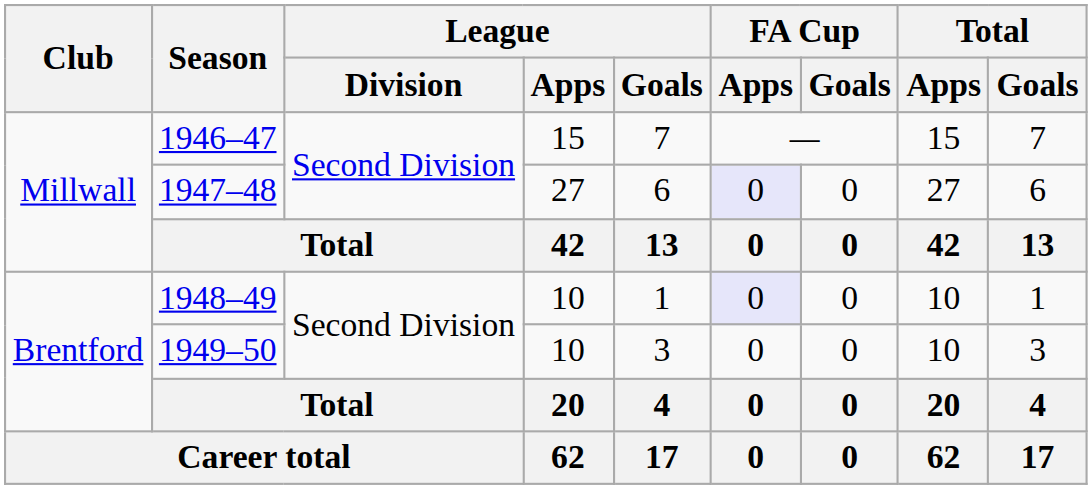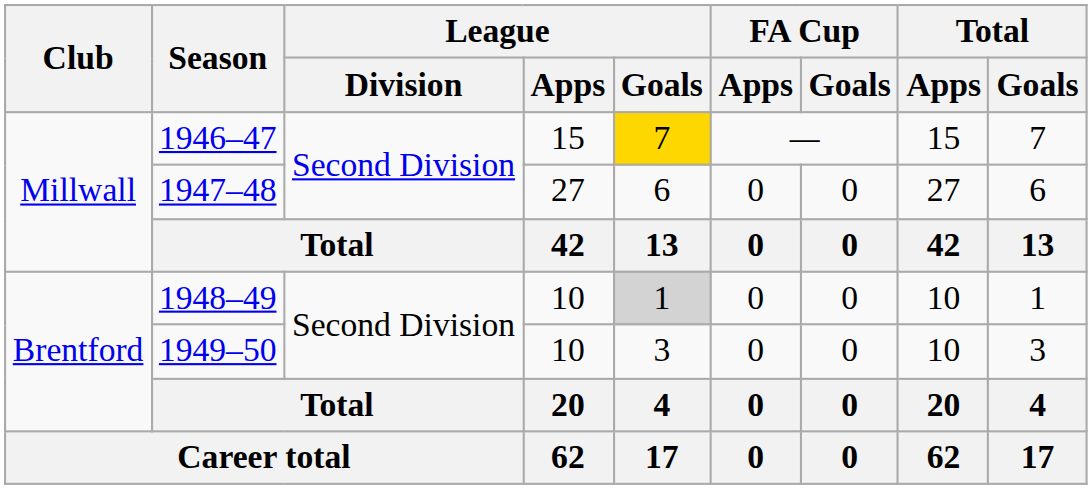1946–47 | League / Goals: no background -> gold background
1947–48 | FA Cup / Apps: lavender background -> no background
1948–49 | League / Goals: no background -> lightgrey background
1948–49 | FA Cup / Apps: lavender background -> no background
